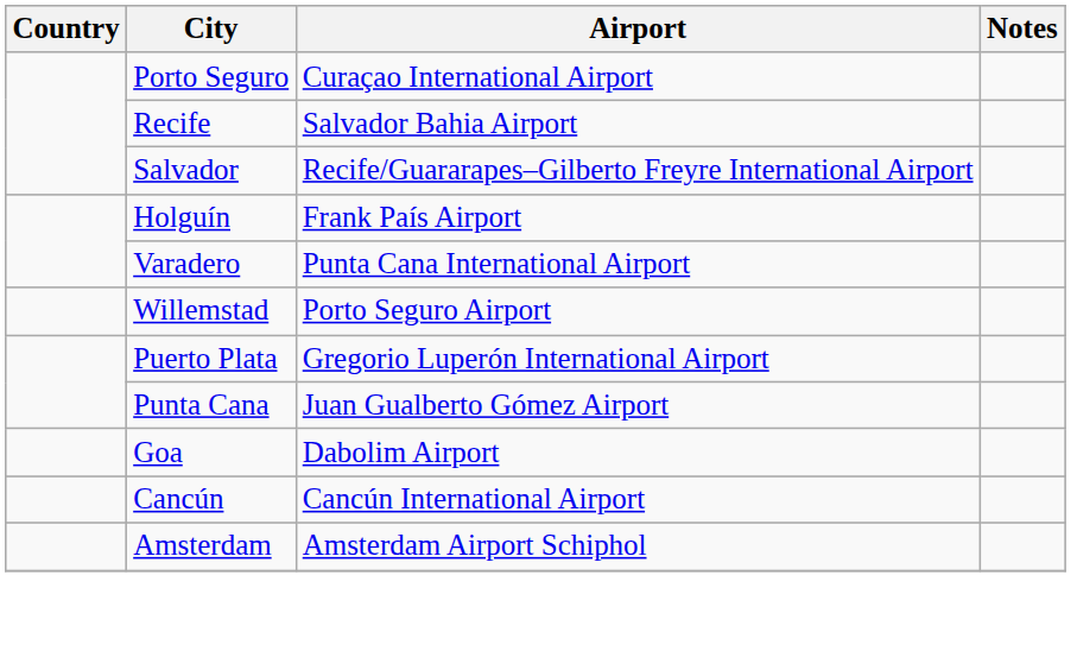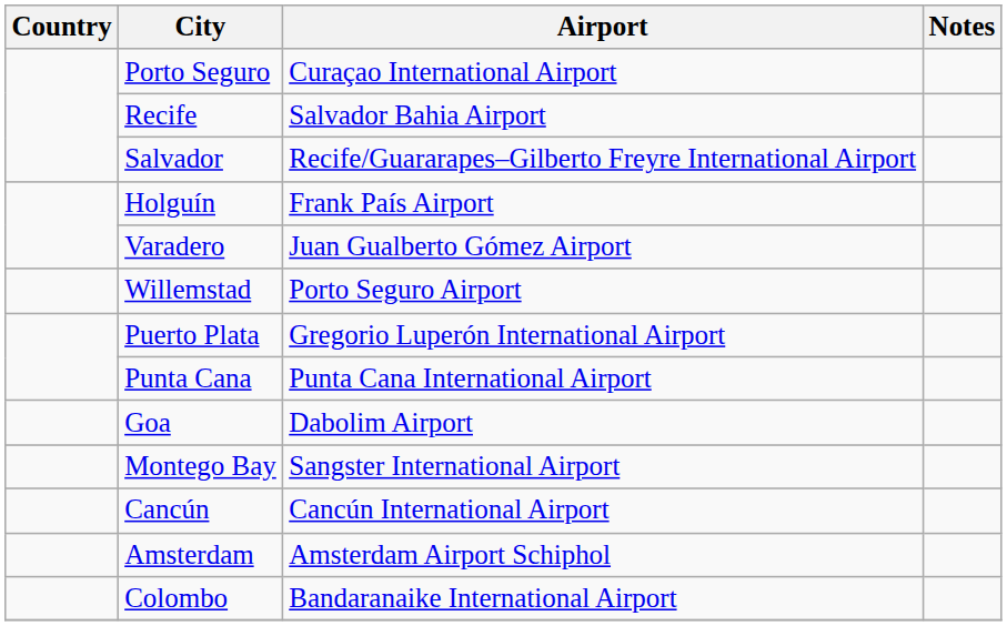Varadero | Airport: Punta Cana International Airport -> Juan Gualberto Gómez Airport
Punta Cana | Airport: Juan Gualberto Gómez Airport -> Punta Cana International Airport
+ row: Montego Bay | Sangster International Airport
+ row: Colombo | Bandaranaike International Airport
